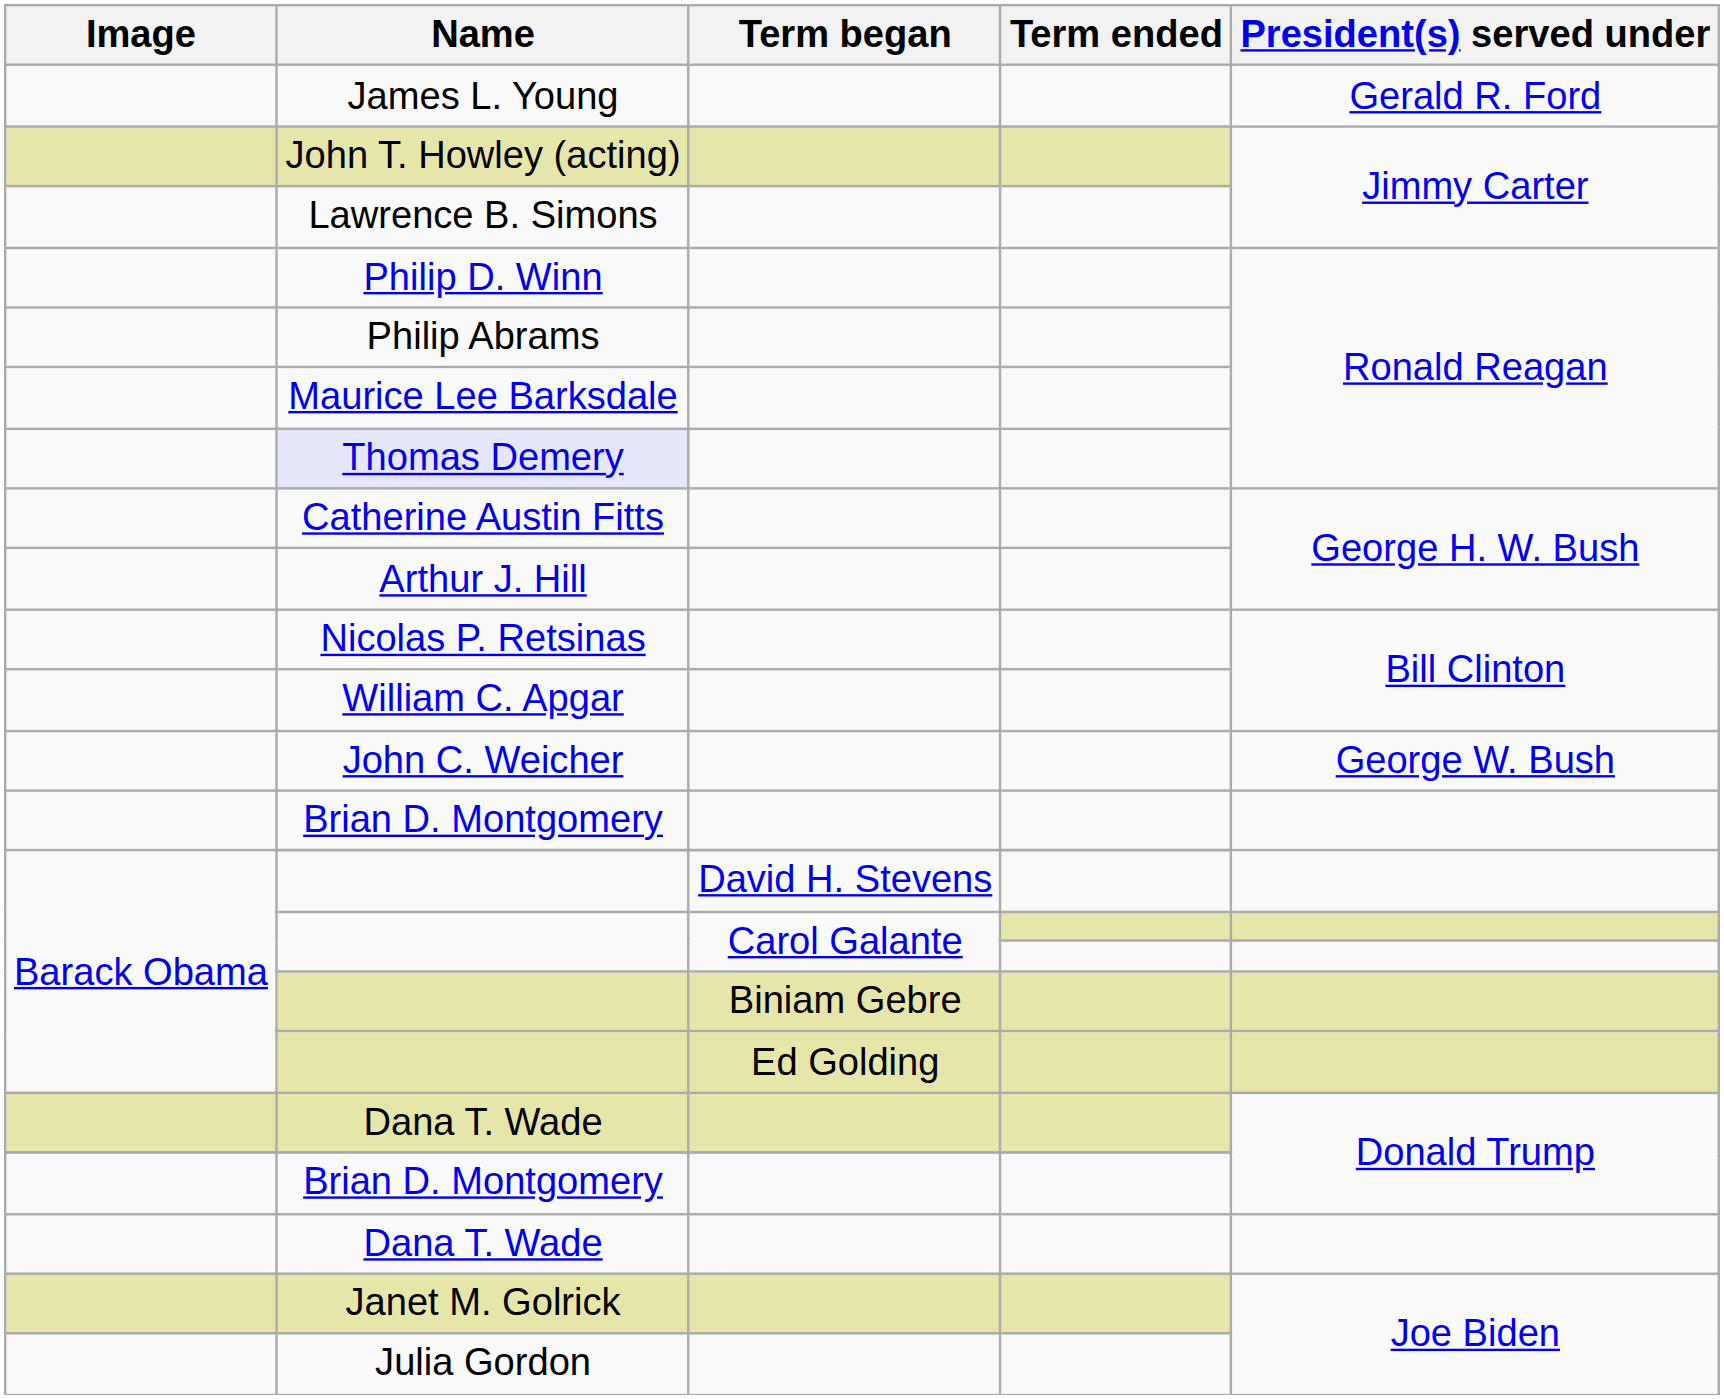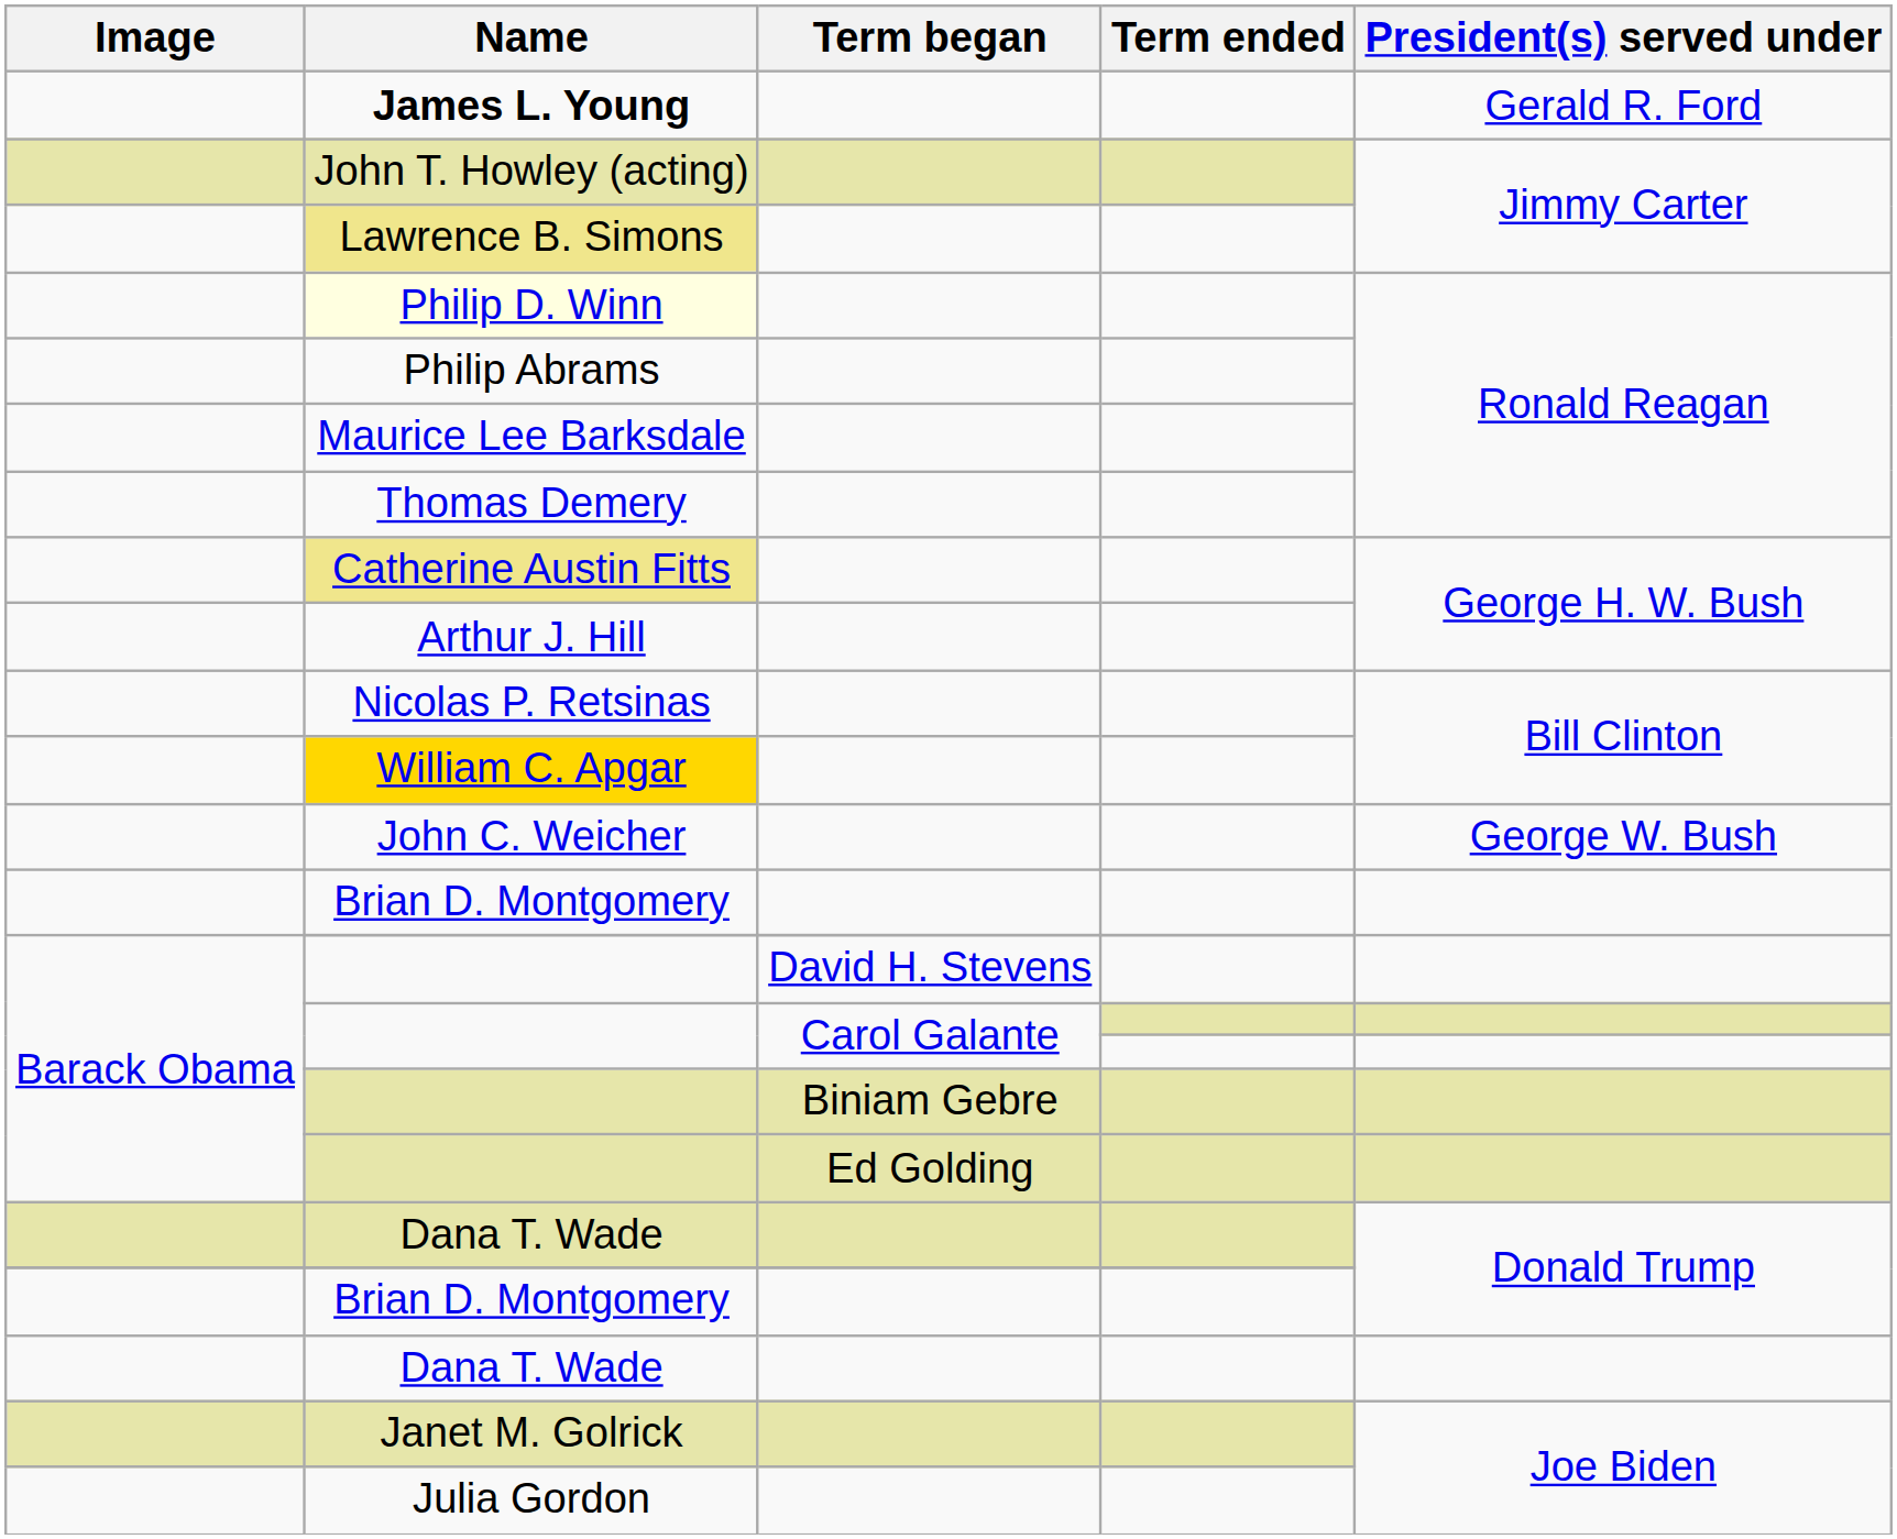James L. Young | Name: normal -> bold
Lawrence B. Simons | Name: no background -> khaki background
Philip D. Winn | Name: no background -> lightyellow background
Thomas Demery | Name: lavender background -> no background
Catherine Austin Fitts | Name: no background -> khaki background
William C. Apgar | Name: no background -> gold background
